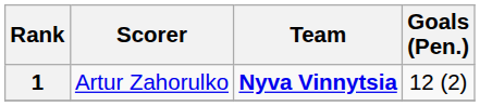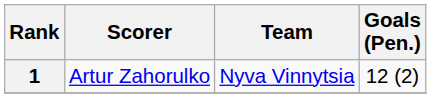1 | Team: bold -> normal
